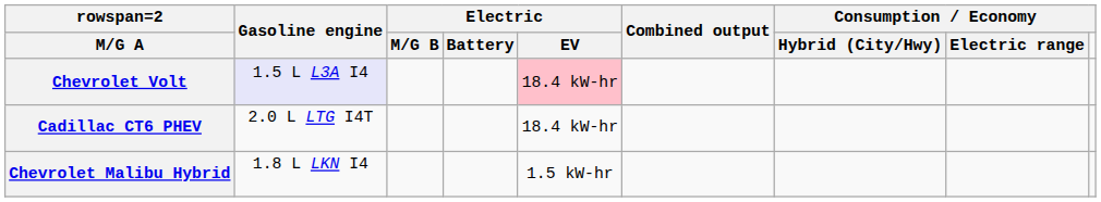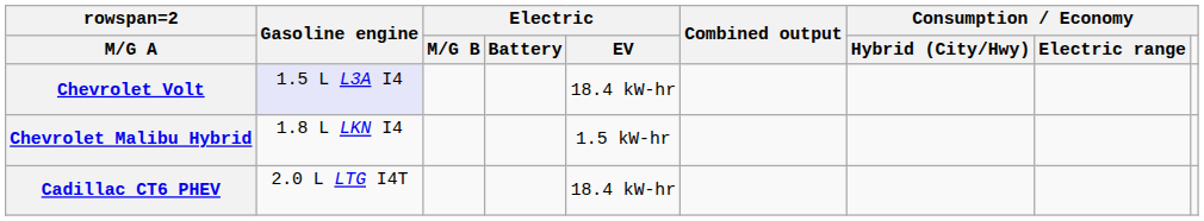Chevrolet Volt | Electric / EV: pink background -> no background
rows swapped: Chevrolet Malibu Hybrid <-> Cadillac CT6 PHEV
